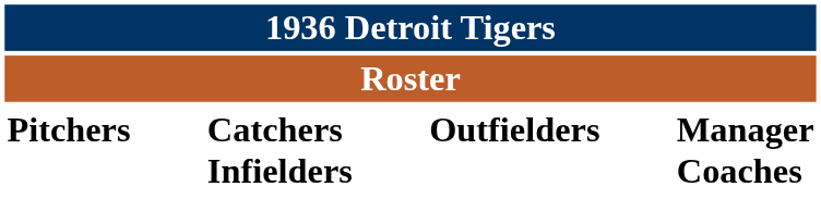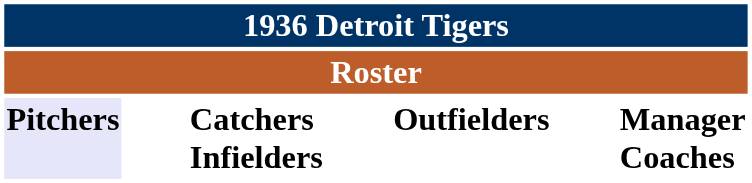Pitchers | column 1: no background -> lavender background
